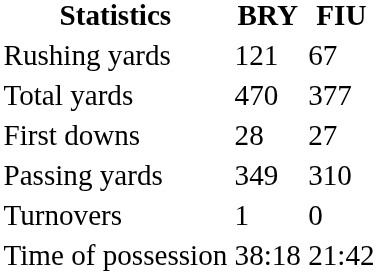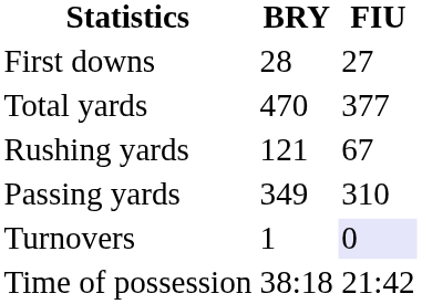rows swapped: First downs <-> Rushing yards
Turnovers | FIU: no background -> lavender background
